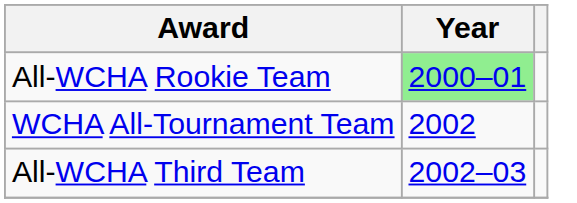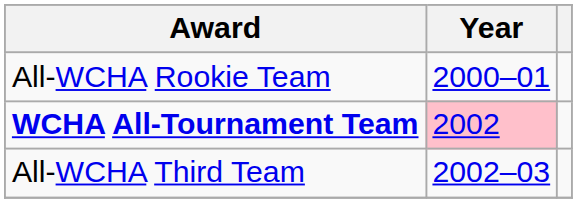row 2 | Year: lightgreen background -> no background
row 3 | Award: normal -> bold
row 3 | Year: no background -> pink background
